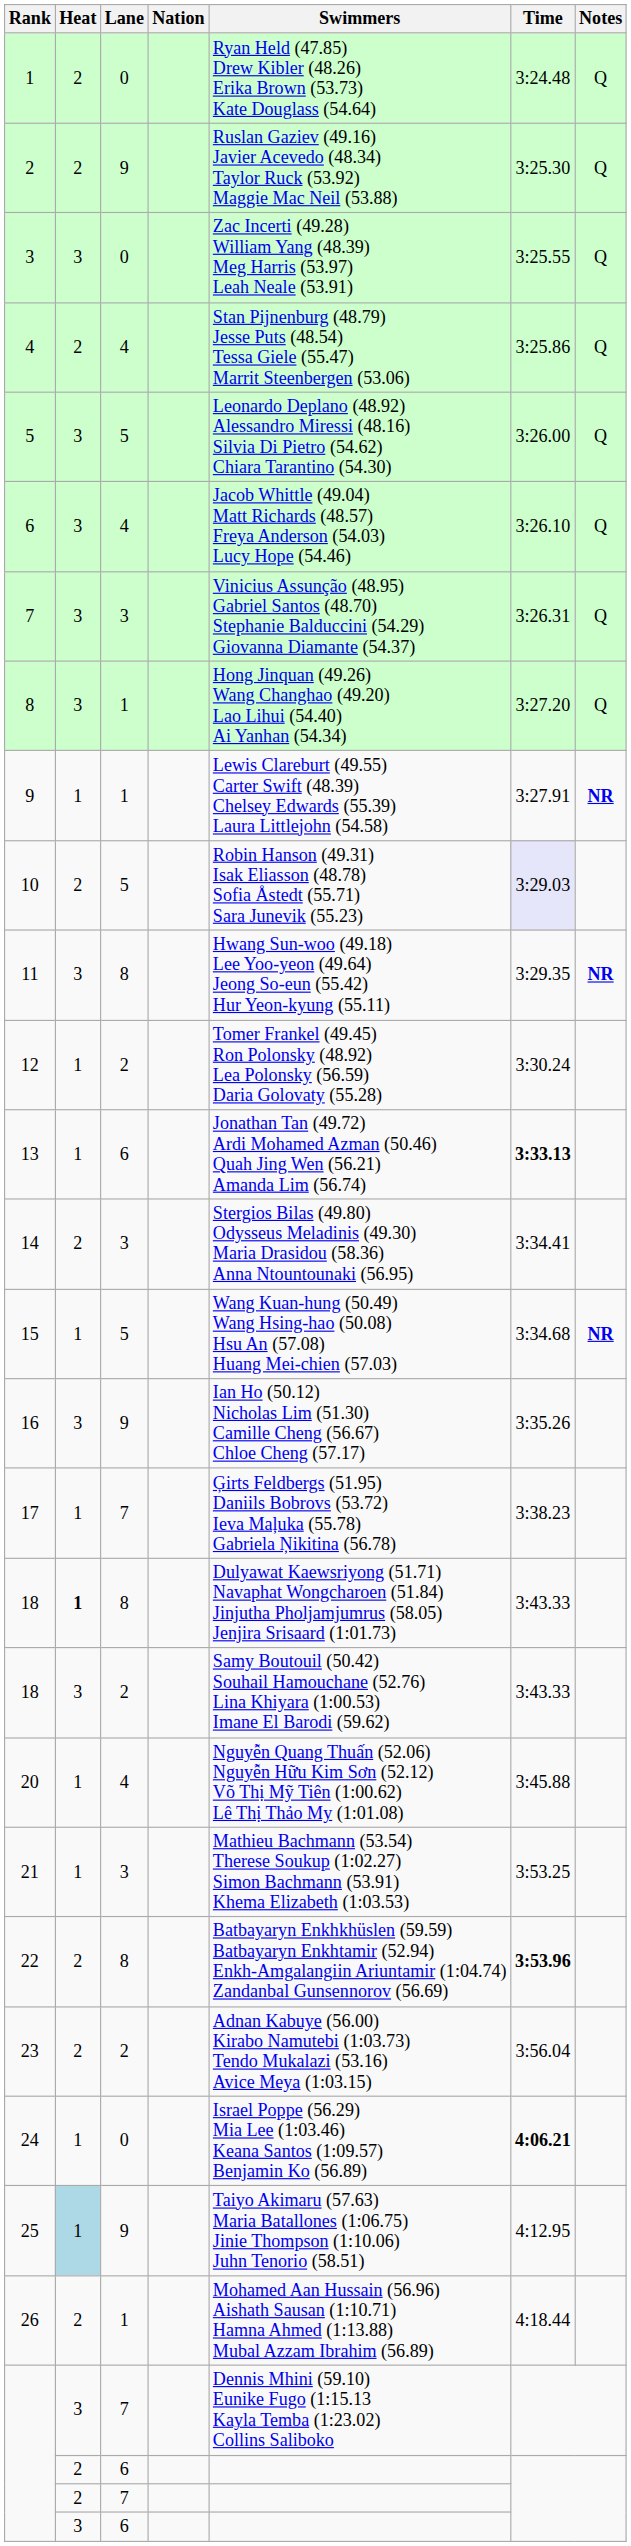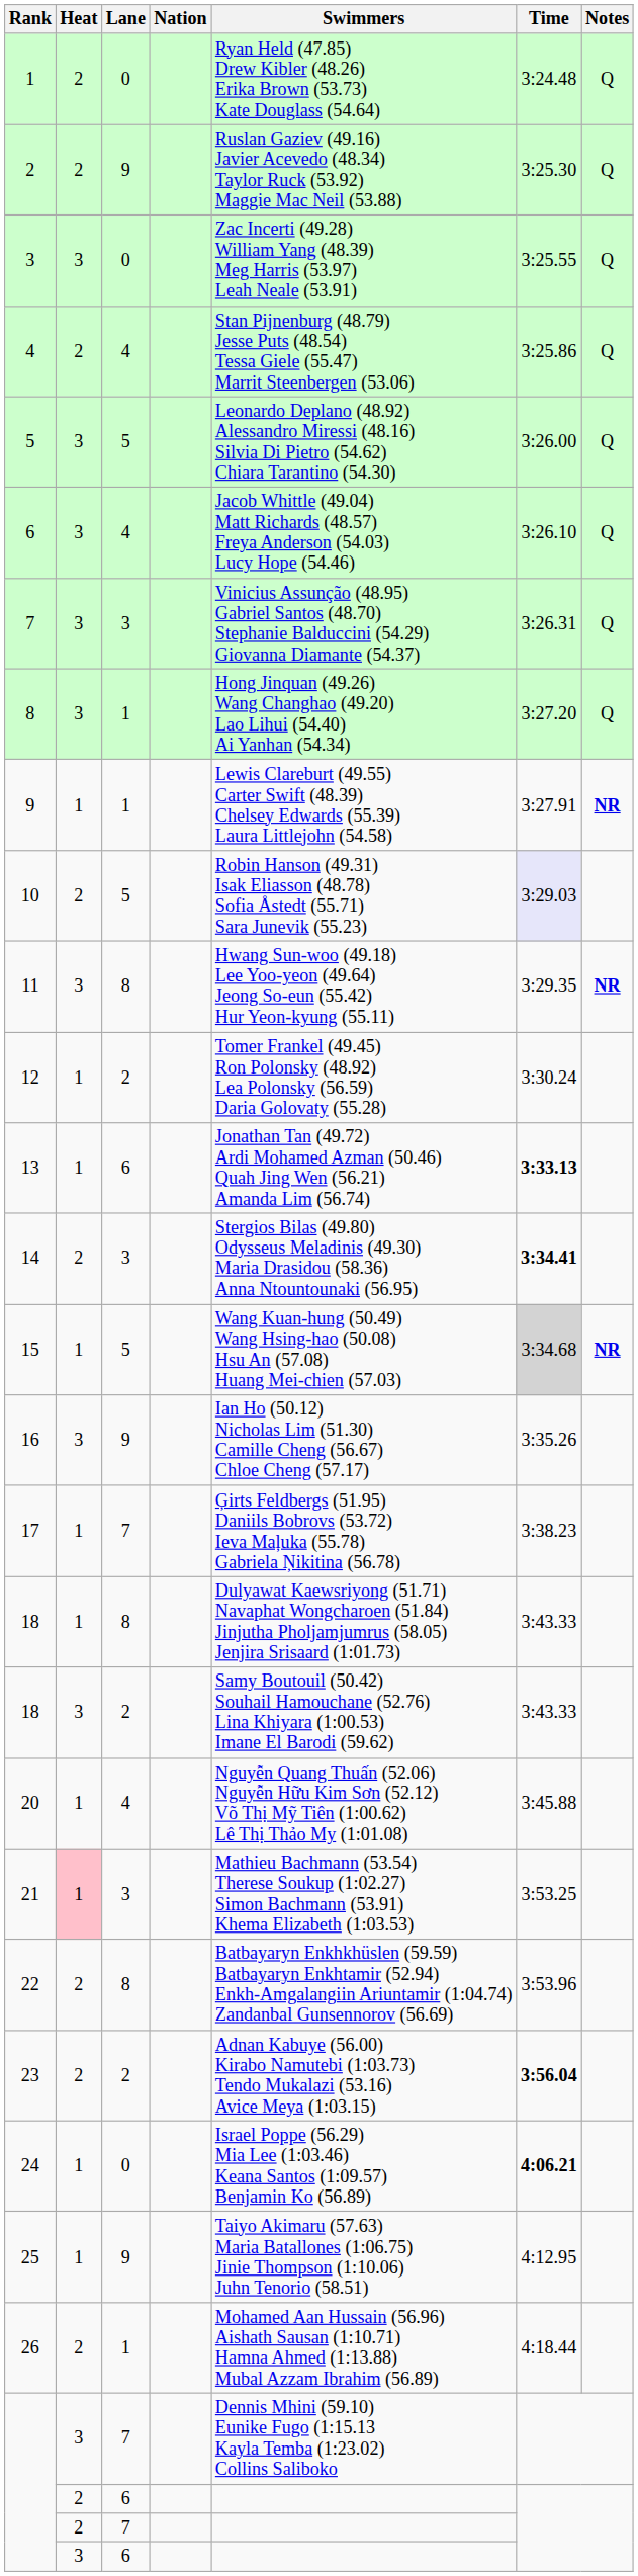14 | Time: normal -> bold
15 | Time: no background -> lightgrey background
18 / 8 | Heat: bold -> normal
21 | Heat: no background -> pink background
22 | Time: bold -> normal
23 | Time: normal -> bold
25 | Heat: lightblue background -> no background
